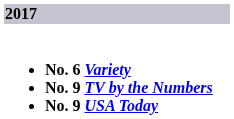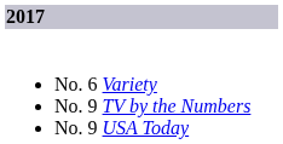row 2 | column 1: bold -> normal
